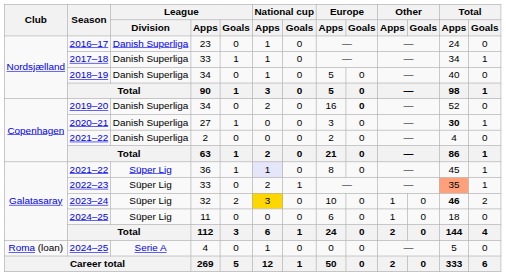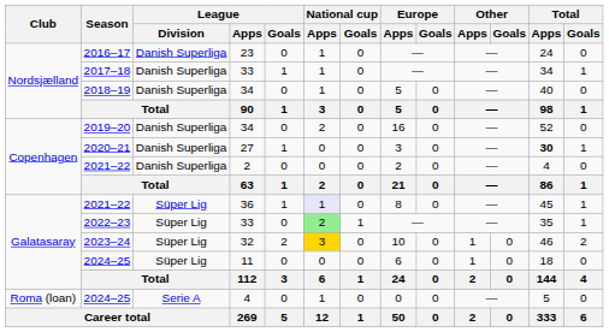2019–20 | Europe / Goals: bold -> normal
2022–23 | National cup / Apps: no background -> lightgreen background
2022–23 | Total / Apps: lightsalmon background -> no background
2023–24 | Total / Apps: bold -> normal
